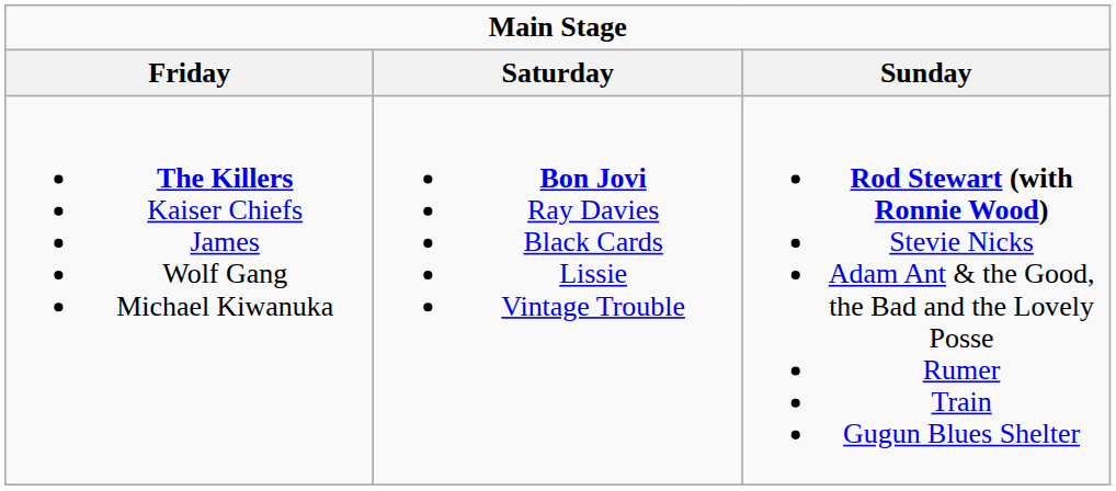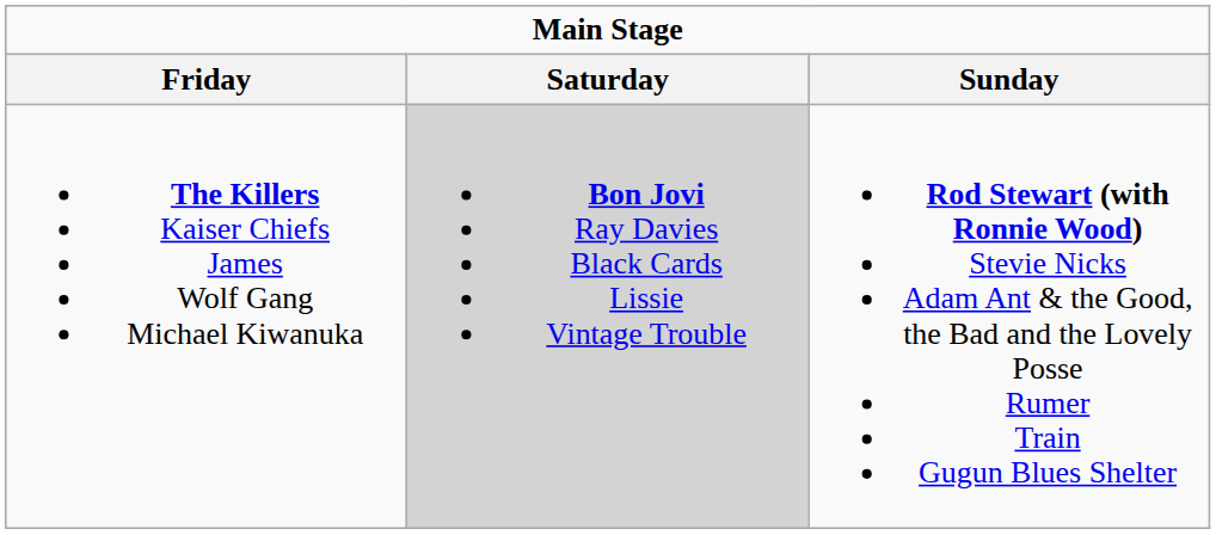The Killers Kaiser Chiefs James Wolf Gang Michael Kiwanuka | Saturday: no background -> lightgrey background
